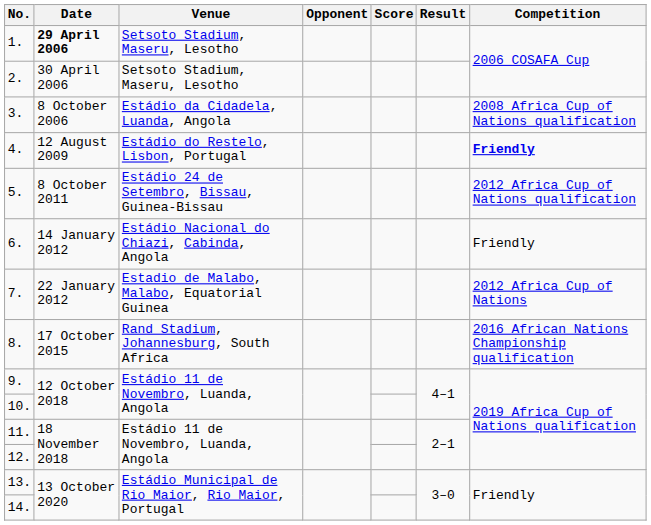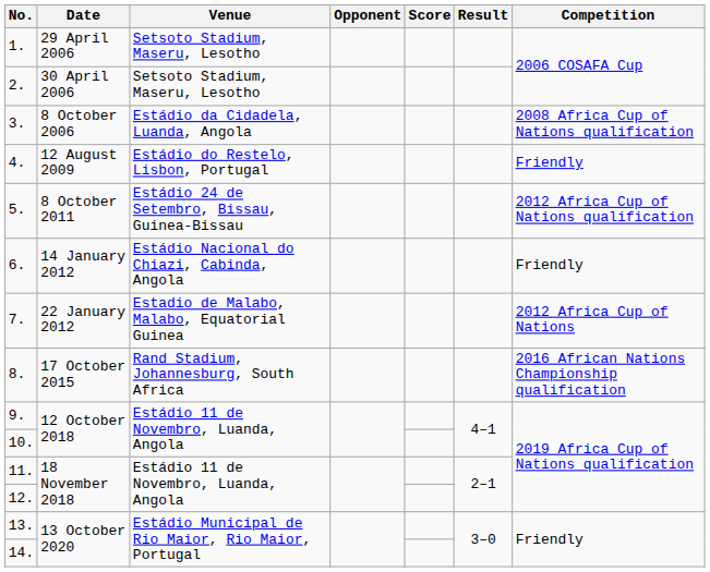1. | Date: bold -> normal
4. | Competition: bold -> normal
